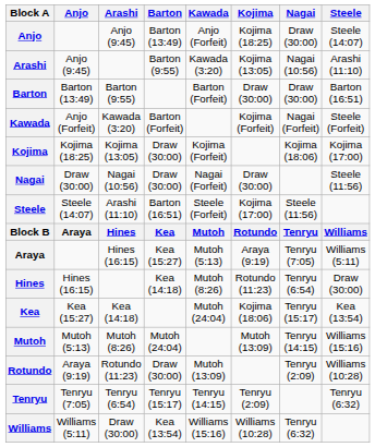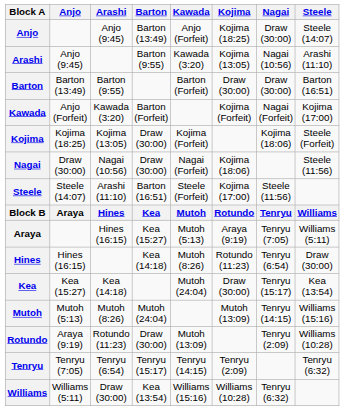row 5 | Steele: Steele (Forfeit) -> Kojima (17:00)
row 6 | Steele: Kojima (17:00) -> Steele (Forfeit)
row 7 | Kojima: Draw (30:00) -> Kojima (18:06)
row 12 | Kojima: Kojima (18:06) -> Draw (30:00)
